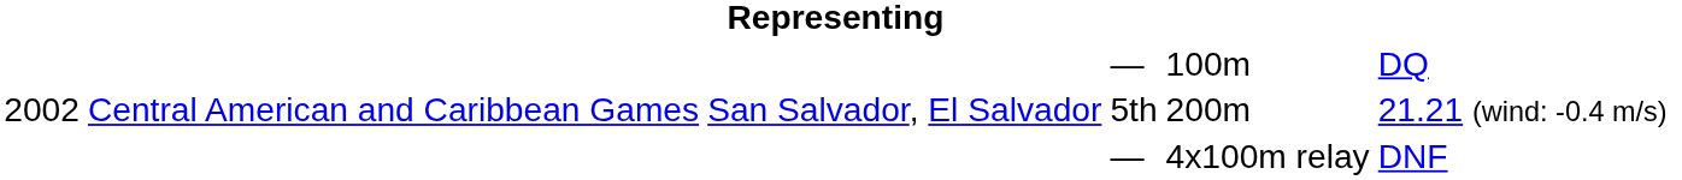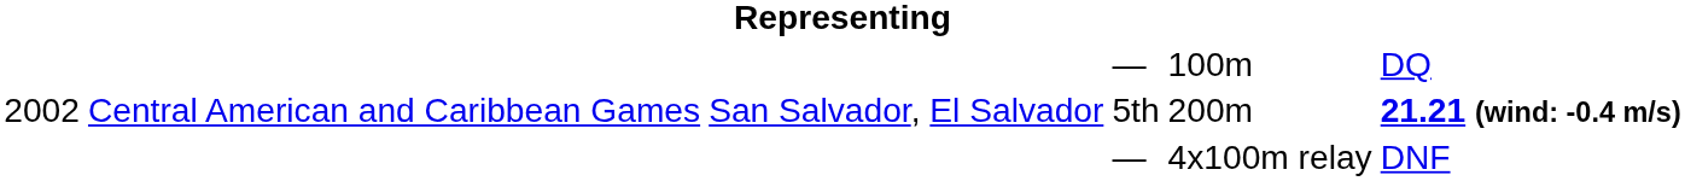5th | column 6: normal -> bold
